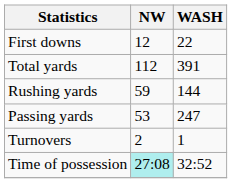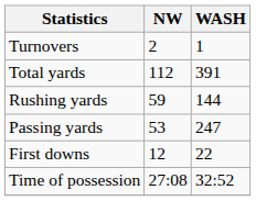rows swapped: First downs <-> Turnovers
Time of possession | NW: paleturquoise background -> no background
